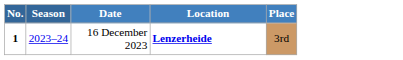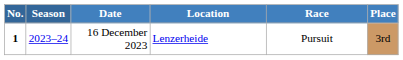+ column: Race | Pursuit
16 December 2023 | Location: bold -> normal
